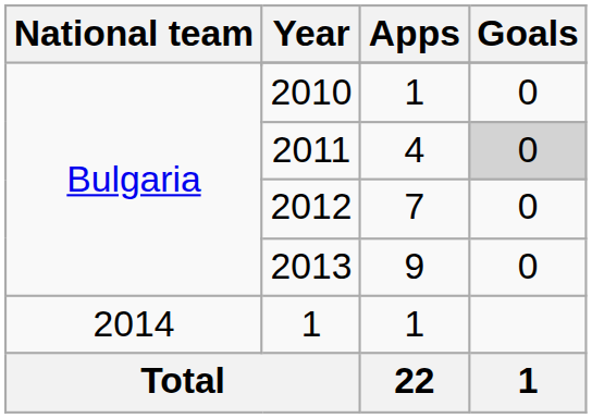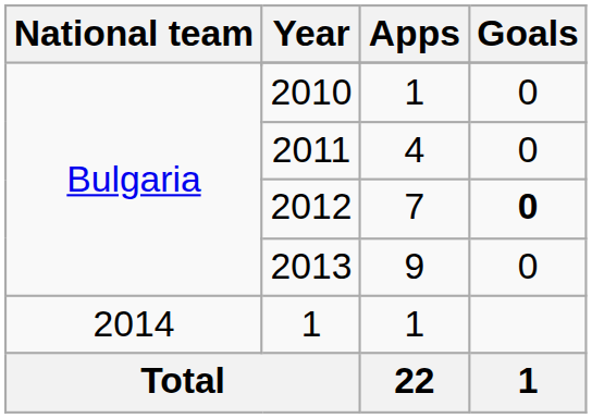2011 | Goals: lightgrey background -> no background
2012 | Goals: normal -> bold
